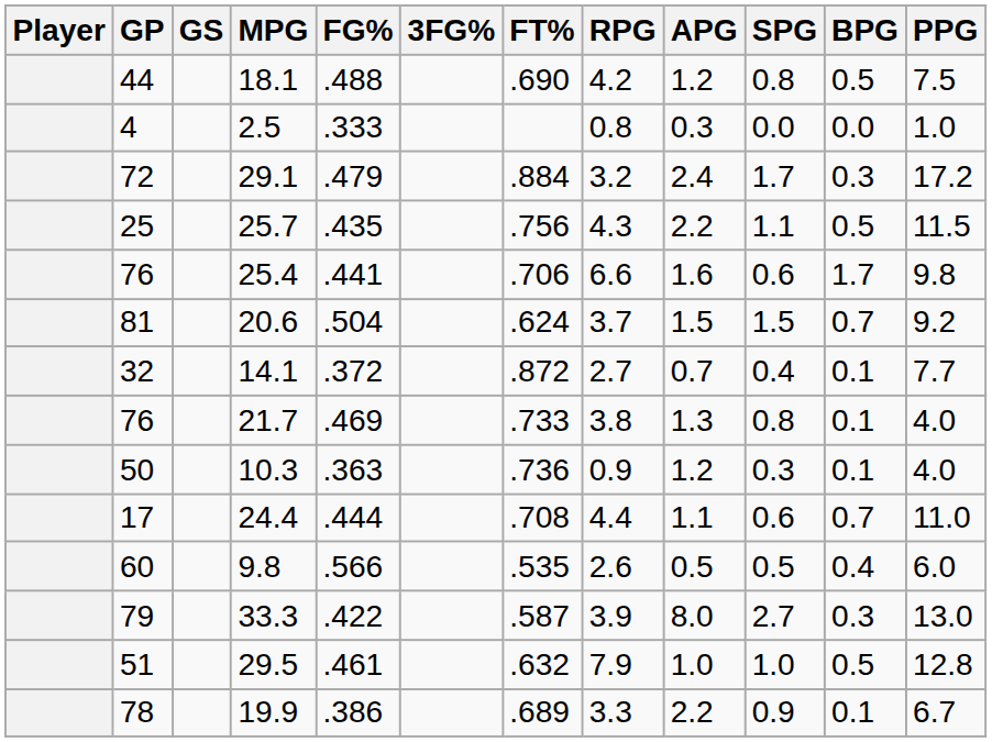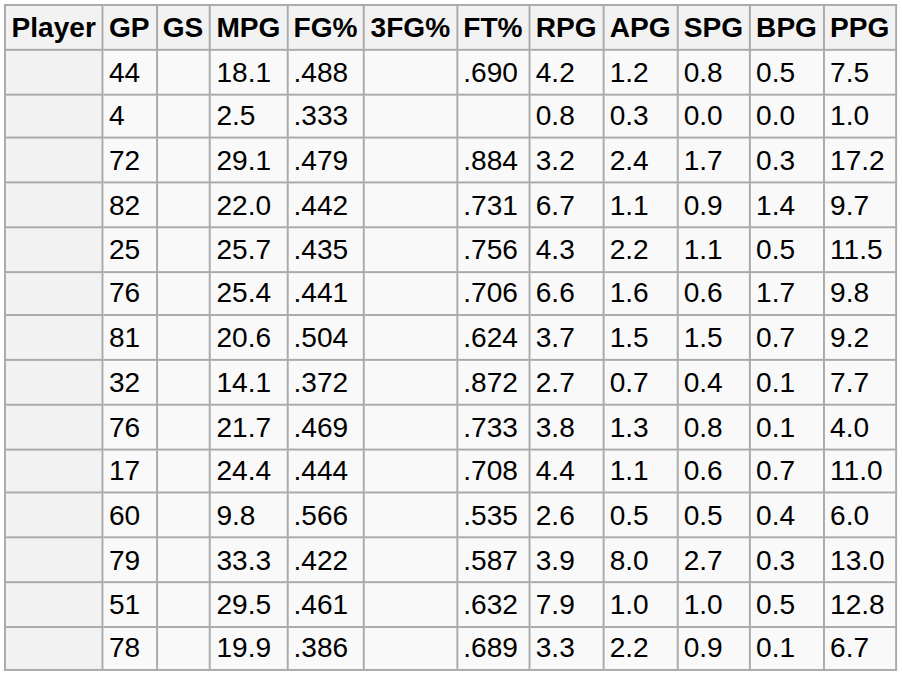+ row: 82 | 22.0 | .442 | .731 | 6.7 | 1.1 | 0.9 | 1.4 | 9.7
- row: 50 | 10.3 | .363 | .736 | 0.9 | 1.2 | 0.3 | 0.1 | 4.0
